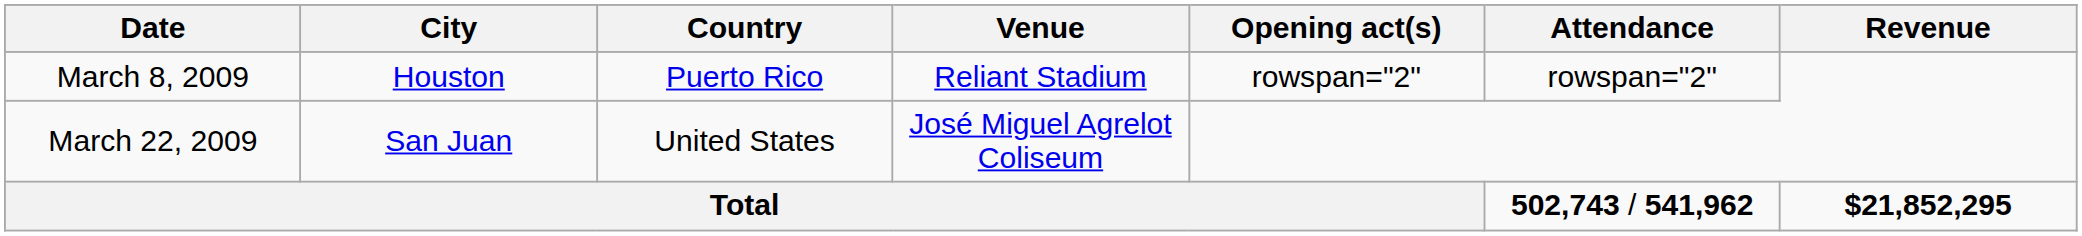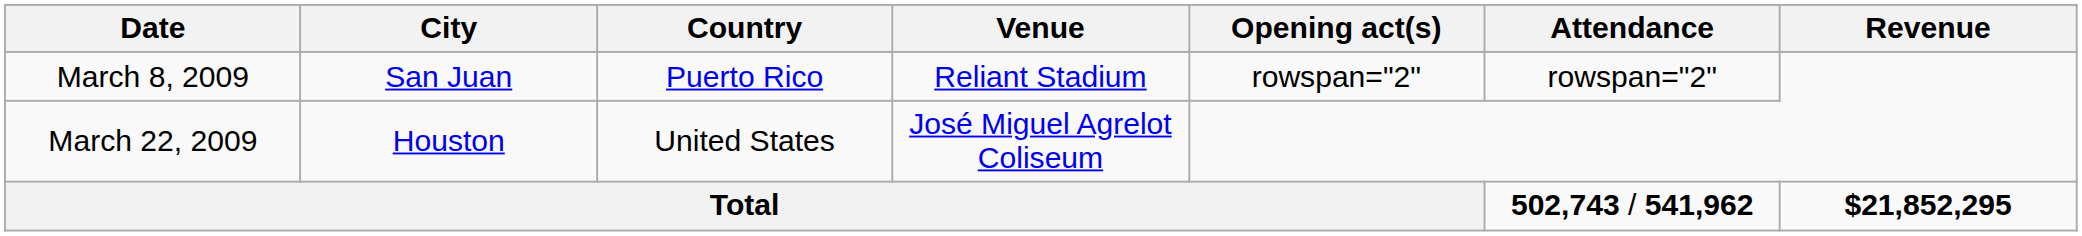March 8, 2009 | City: Houston -> San Juan
March 22, 2009 | City: San Juan -> Houston
